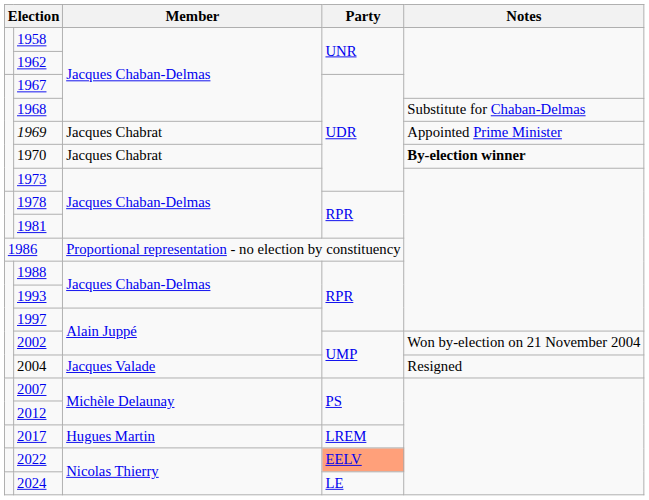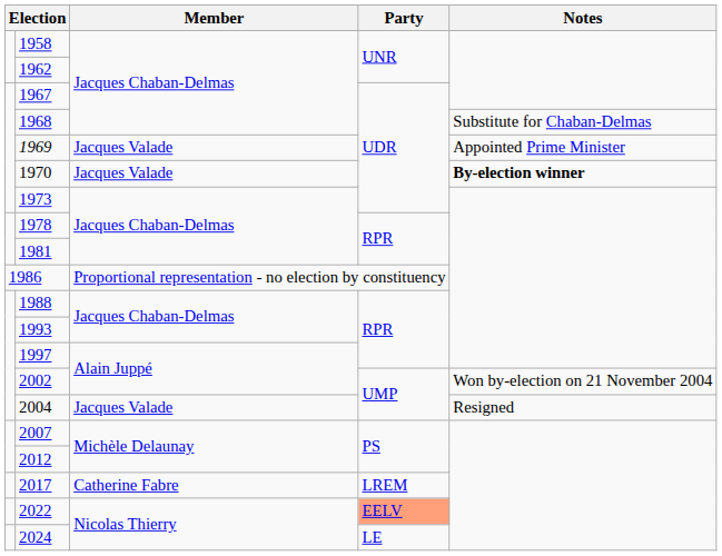1969 | Member: Jacques Chabrat -> Jacques Valade
1970 | Member: Jacques Chabrat -> Jacques Valade
2017 | Member: Hugues Martin -> Catherine Fabre
